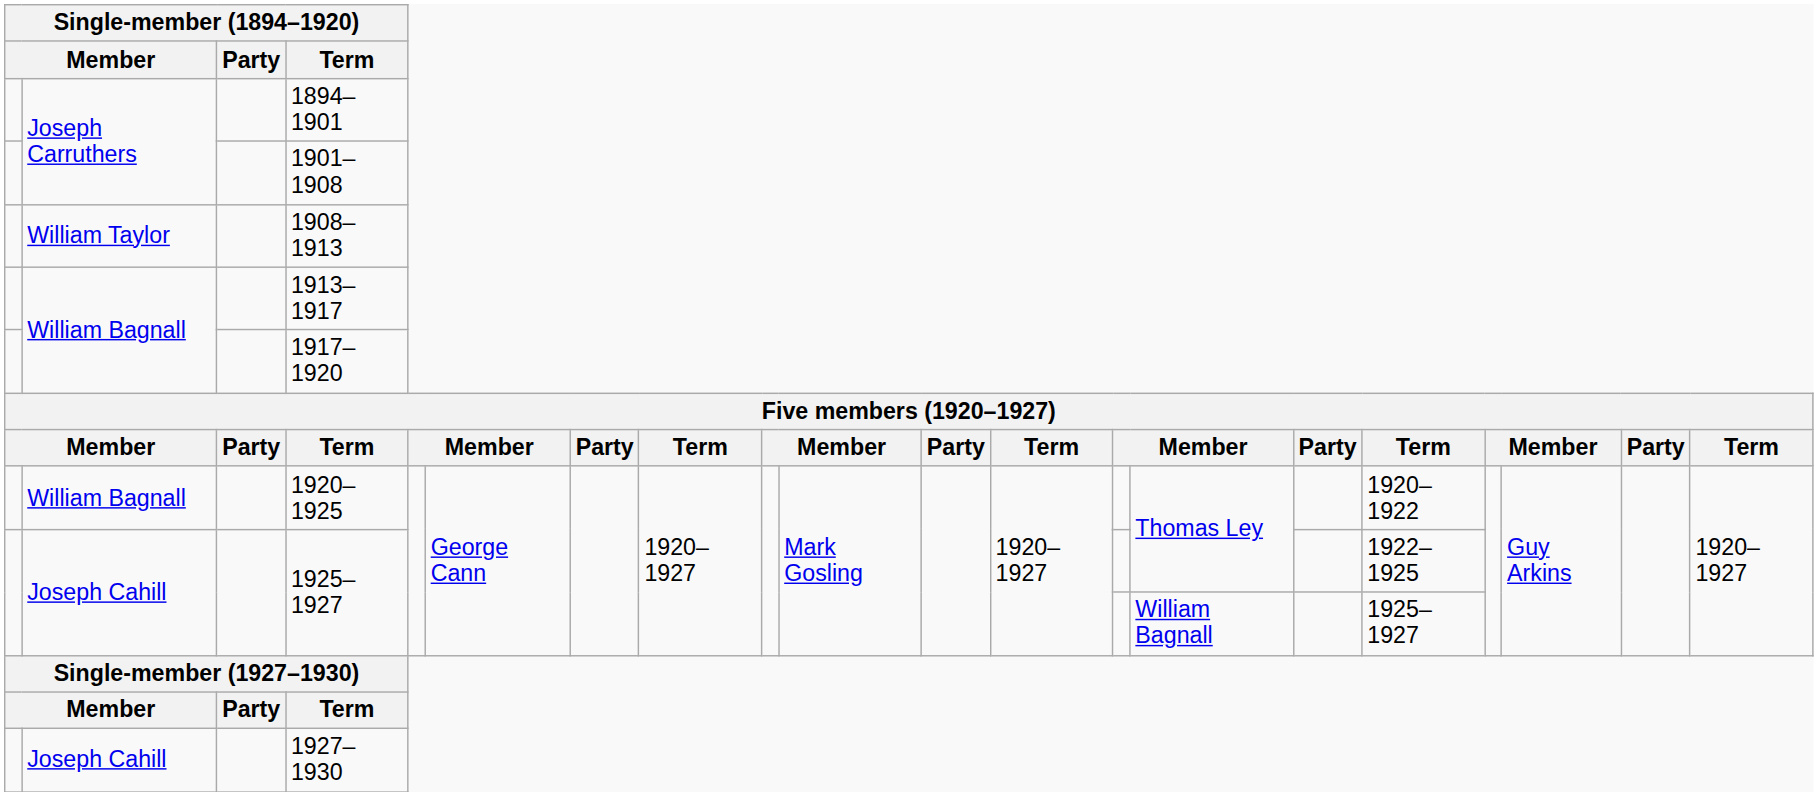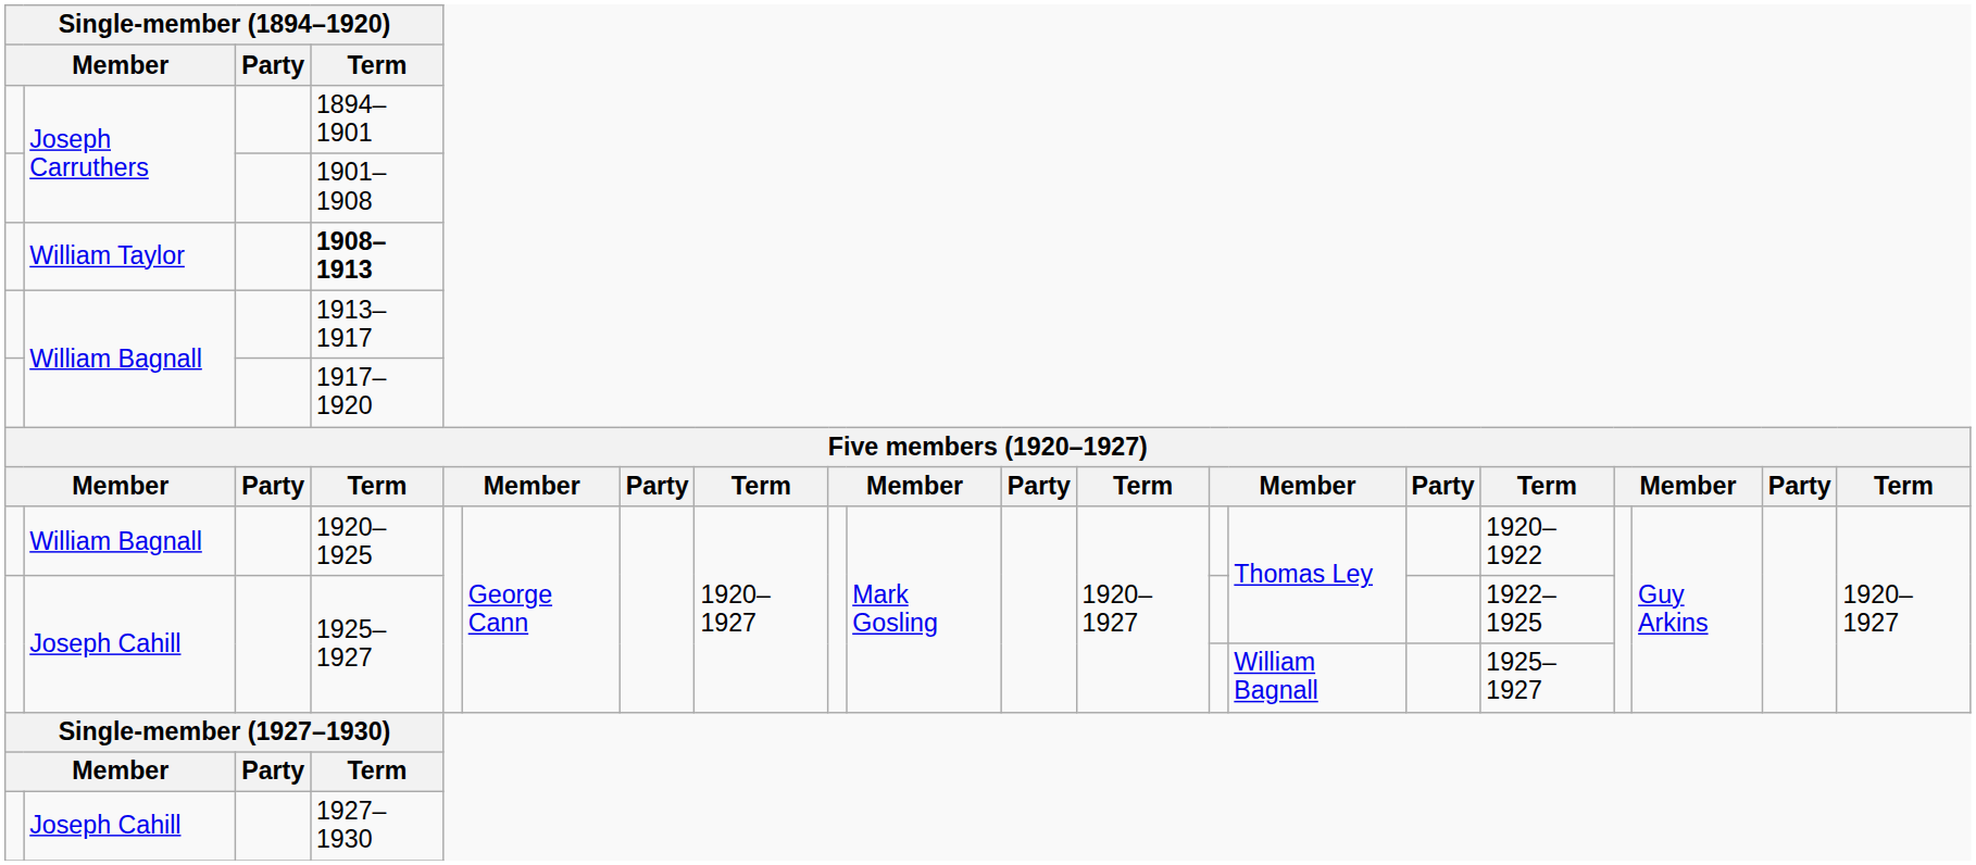1908–1913 | Single-member (1894–1920) / Term: normal -> bold
